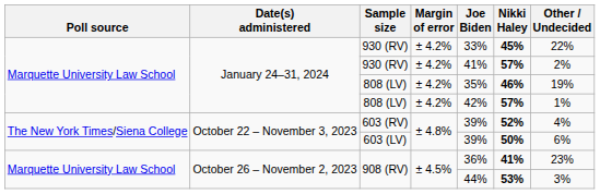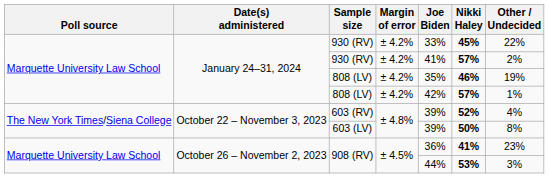603 (LV) | Other / Undecided: 6% -> 8%
